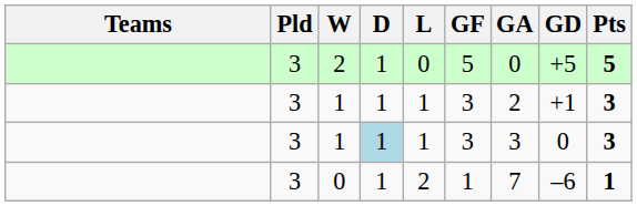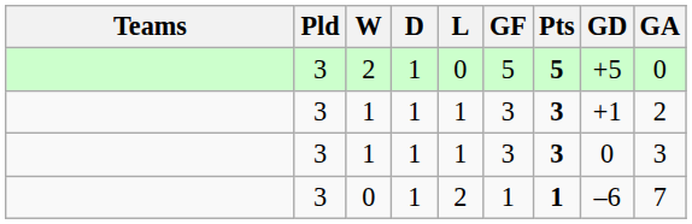columns swapped: GA <-> Pts
row 4 | D: lightblue background -> no background
